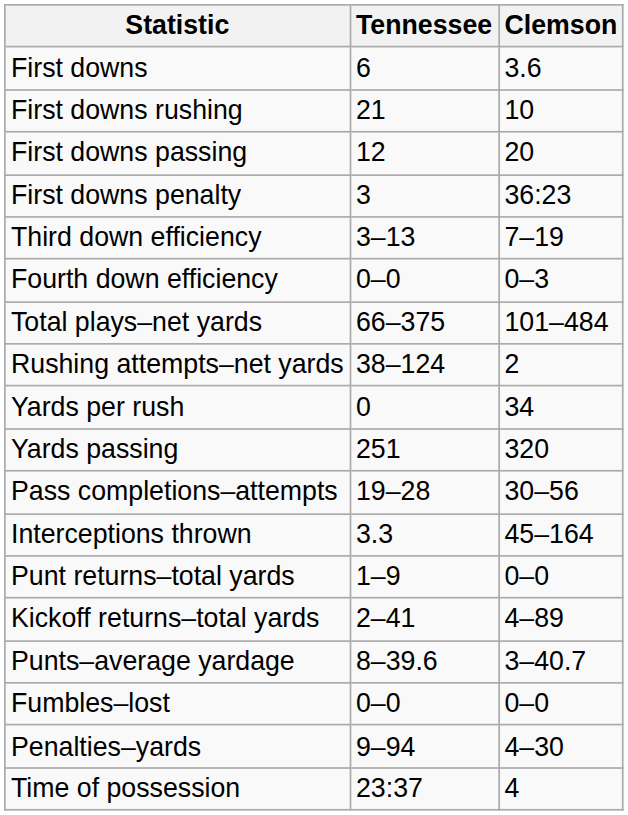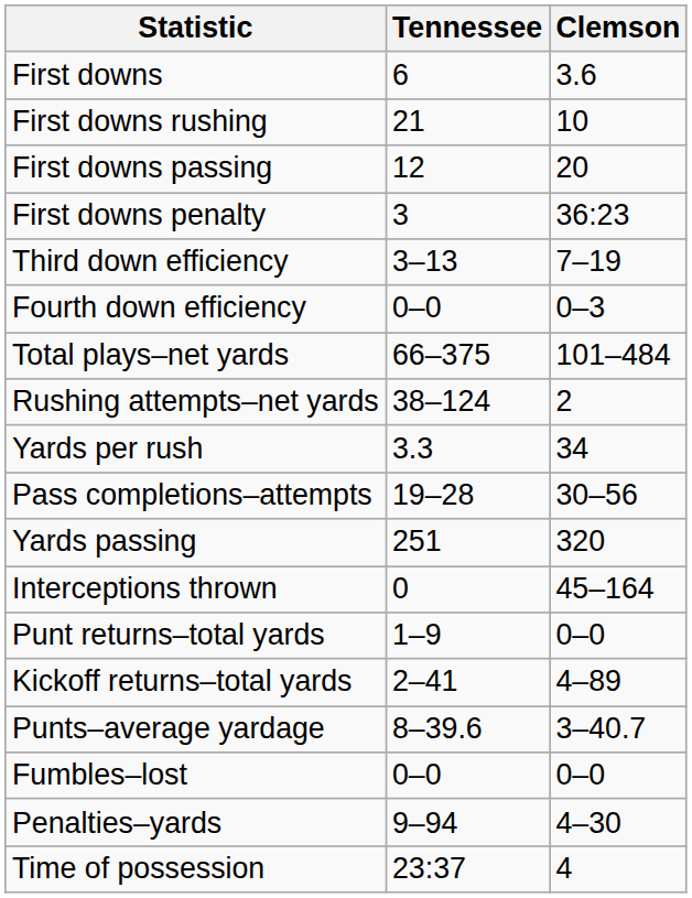Yards per rush | Tennessee: 0 -> 3.3
rows swapped: Yards passing <-> Pass completions–attempts
Interceptions thrown | Tennessee: 3.3 -> 0
